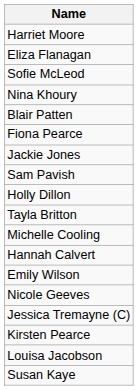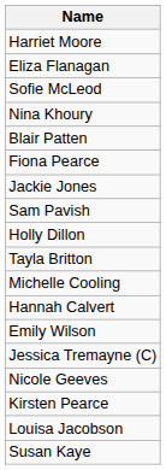row 15 | column 1: Nicole Geeves -> Jessica Tremayne (C)
row 16 | column 1: Jessica Tremayne (C) -> Nicole Geeves
